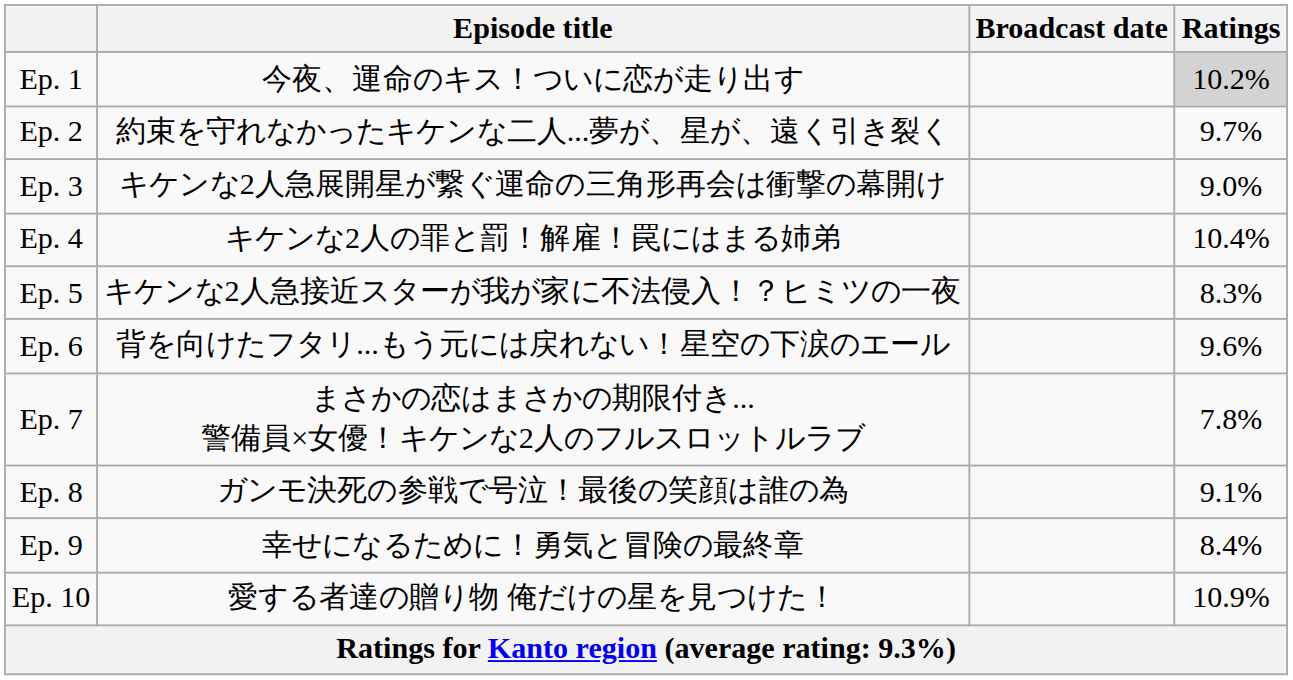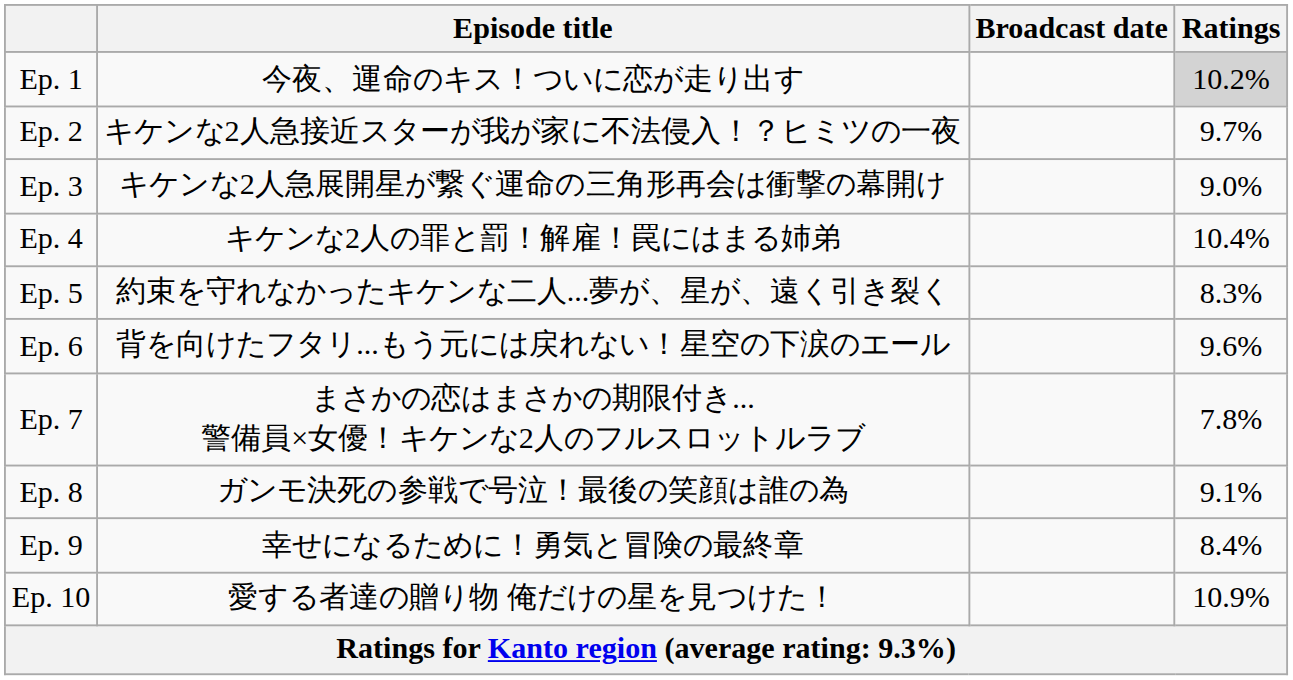Ep. 2 | Episode title: 約束を守れなかったキケンな二人...夢が、星が、遠く引き裂く -> キケンな2人急接近スターが我が家に不法侵入！？ヒミツの一夜
Ep. 5 | Episode title: キケンな2人急接近スターが我が家に不法侵入！？ヒミツの一夜 -> 約束を守れなかったキケンな二人...夢が、星が、遠く引き裂く
